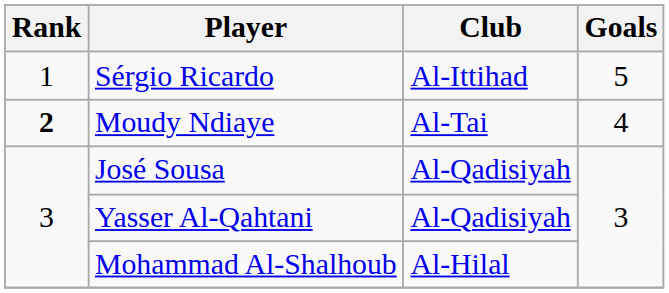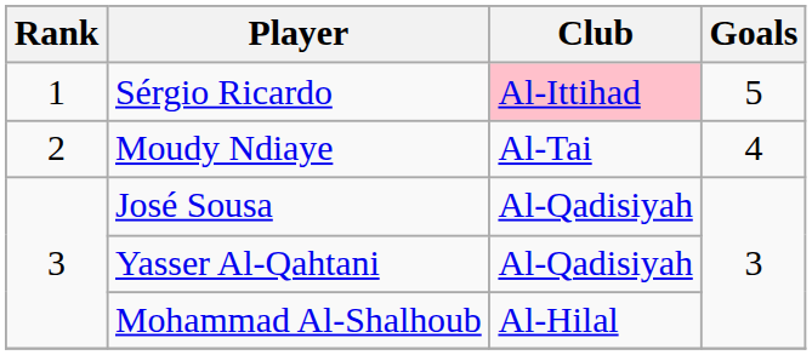Sérgio Ricardo | Club: no background -> pink background
Moudy Ndiaye | Rank: bold -> normal
